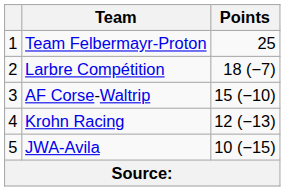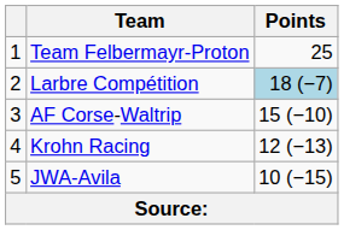Larbre Compétition | Points: no background -> lightblue background
